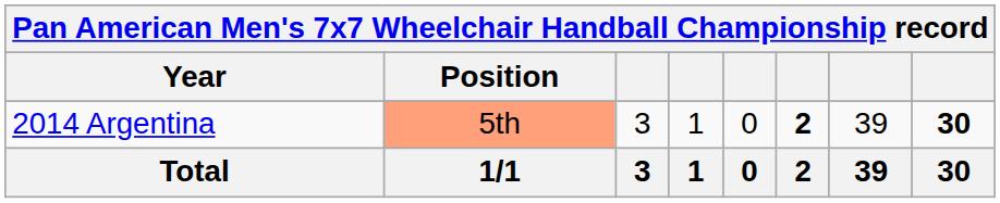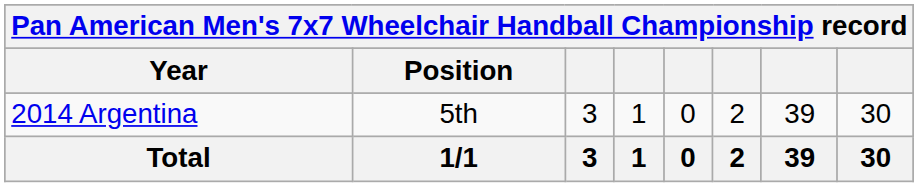2014 Argentina | Position: lightsalmon background -> no background
2014 Argentina | column 6: bold -> normal
2014 Argentina | column 8: bold -> normal
